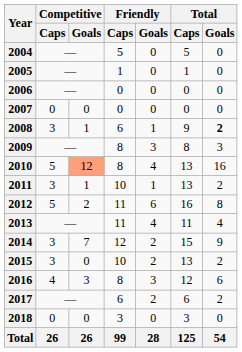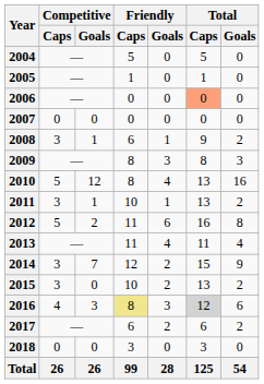2006 | Total / Caps: no background -> lightsalmon background
2008 | Total / Goals: bold -> normal
2010 | Competitive / Goals: lightsalmon background -> no background
2016 | Friendly / Caps: no background -> khaki background
2016 | Total / Caps: no background -> lightgrey background
